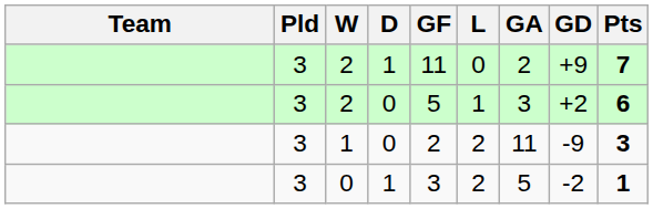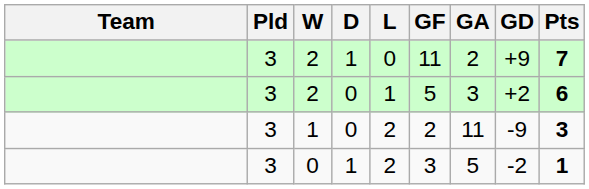columns swapped: L <-> GF
